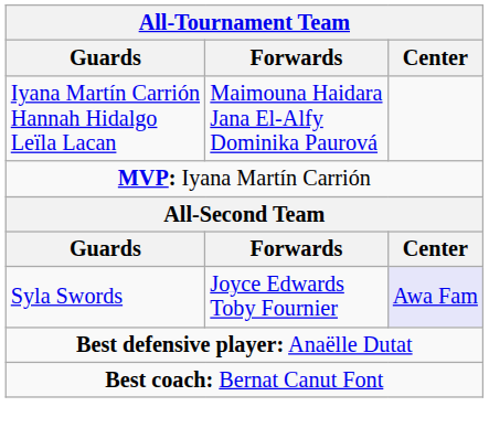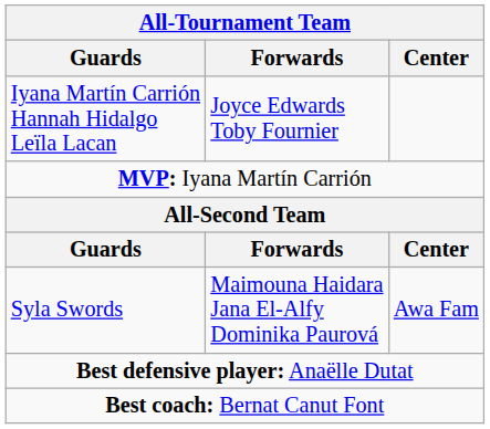Iyana Martín Carrión Hannah Hidalgo Leïla Lacan | Forwards: Maimouna Haidara Jana El-Alfy Dominika Paurová -> Joyce Edwards Toby Fournier
Syla Swords | Forwards: Joyce Edwards Toby Fournier -> Maimouna Haidara Jana El-Alfy Dominika Paurová
Syla Swords | Center: lavender background -> no background
